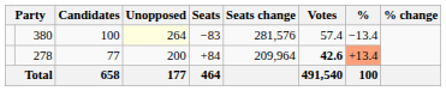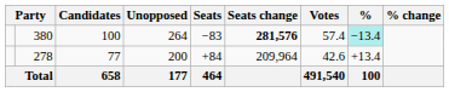380 | Unopposed: lightyellow background -> no background
380 | Seats change: normal -> bold
380 | %: no background -> paleturquoise background
278 | Votes: bold -> normal
278 | %: lightsalmon background -> no background
